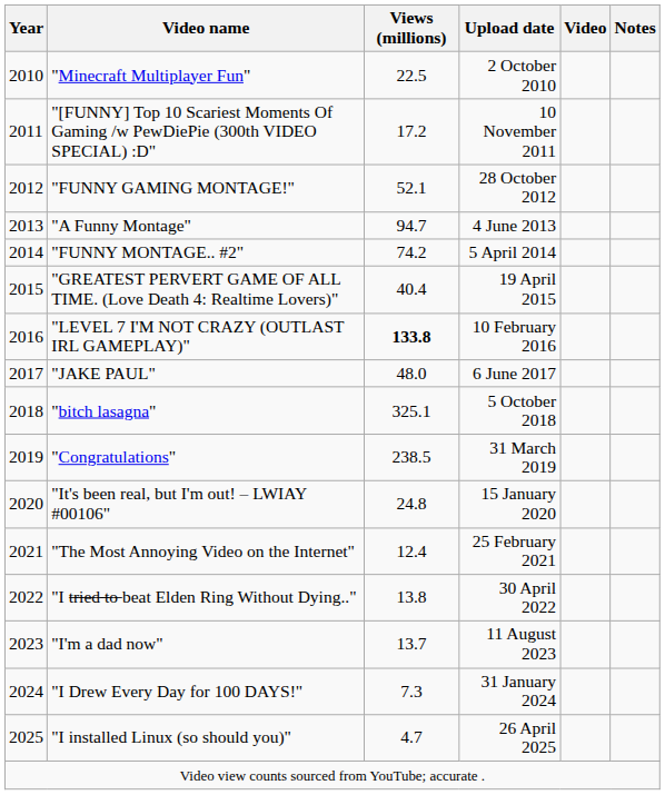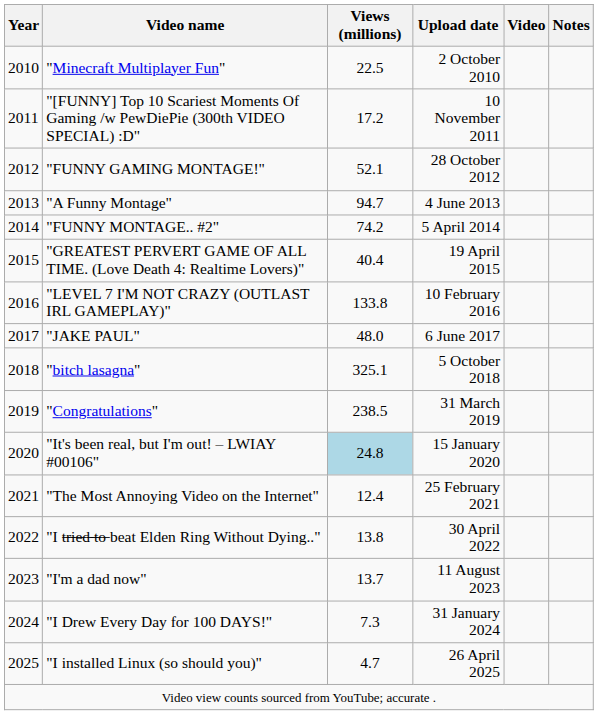"LEVEL 7 I'M NOT CRAZY (OUTLAST IRL GAMEPLAY)" | Views (millions): bold -> normal
"It's been real, but I'm out! – LWIAY #00106" | Views (millions): no background -> lightblue background
